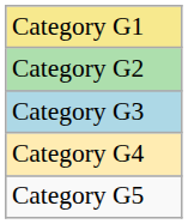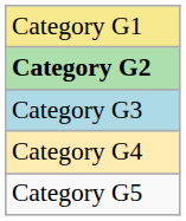row 2 | column 1: normal -> bold
